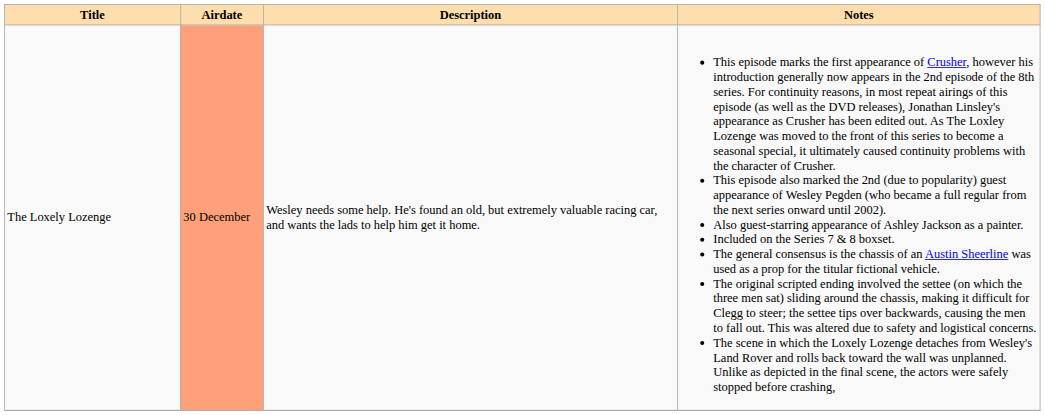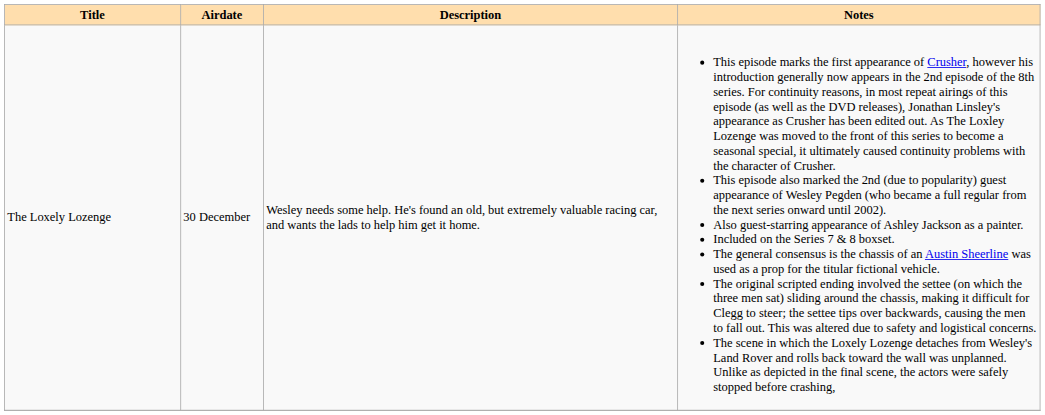The Loxely Lozenge | Airdate: lightsalmon background -> no background
